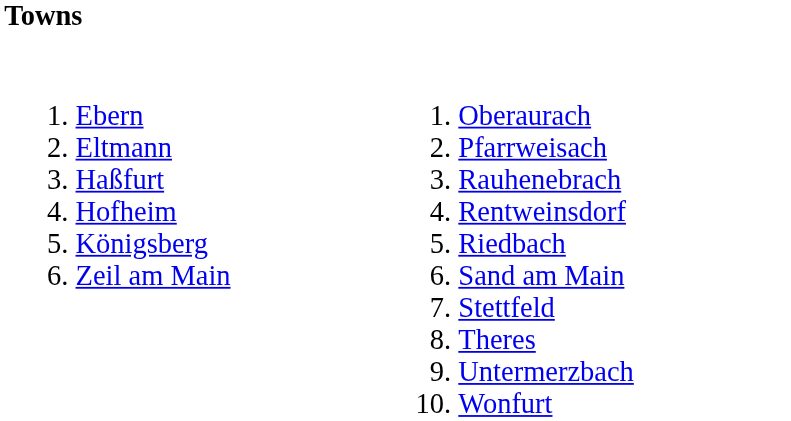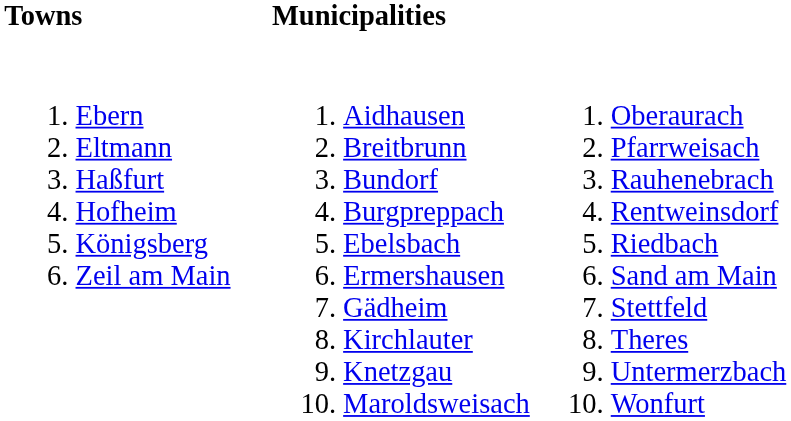+ column: Municipalities | Aidhausen Breitbrunn Bundorf Burgpreppach Ebelsbach Ermershausen Gädheim Kirchlauter Knetzgau Maroldsweisach
